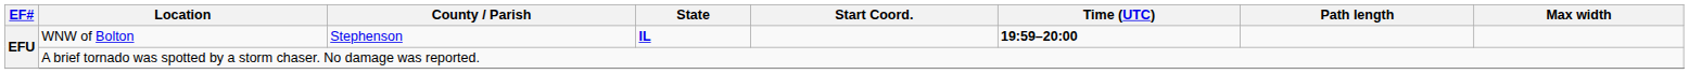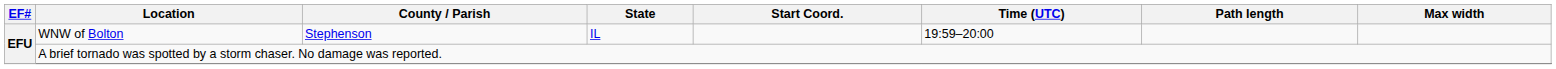WNW of Bolton | State: bold -> normal
WNW of Bolton | Time (UTC): bold -> normal
